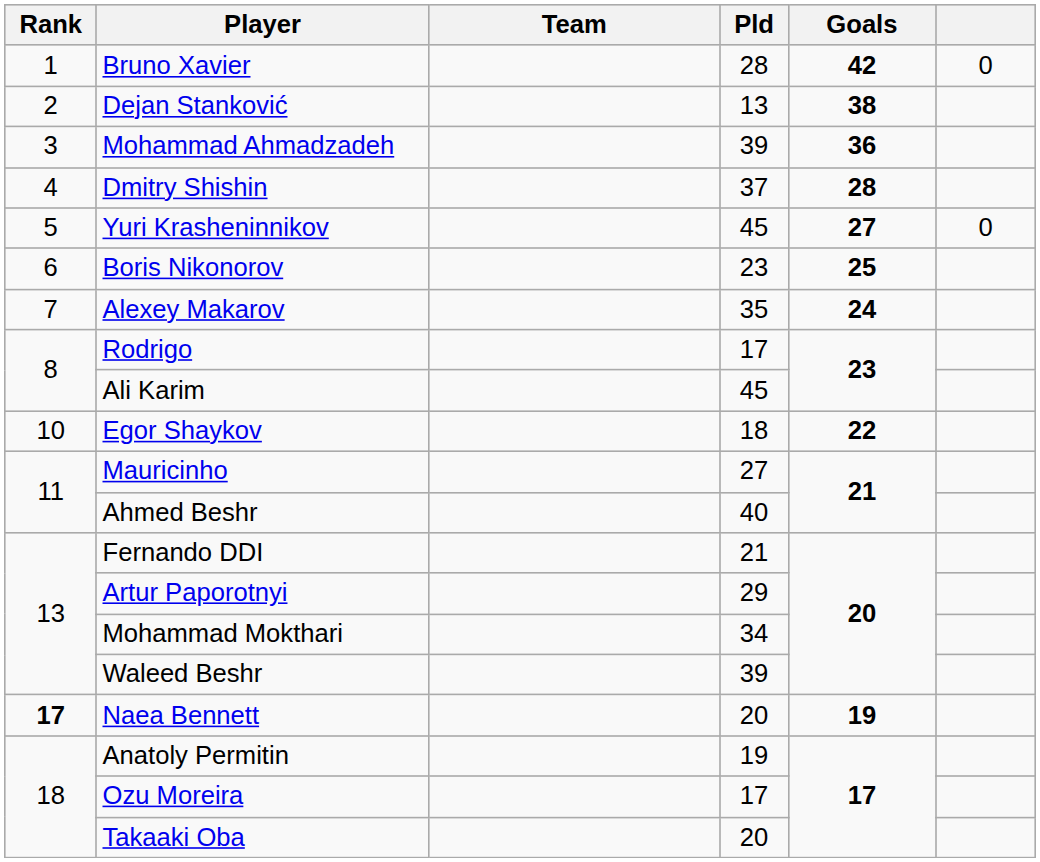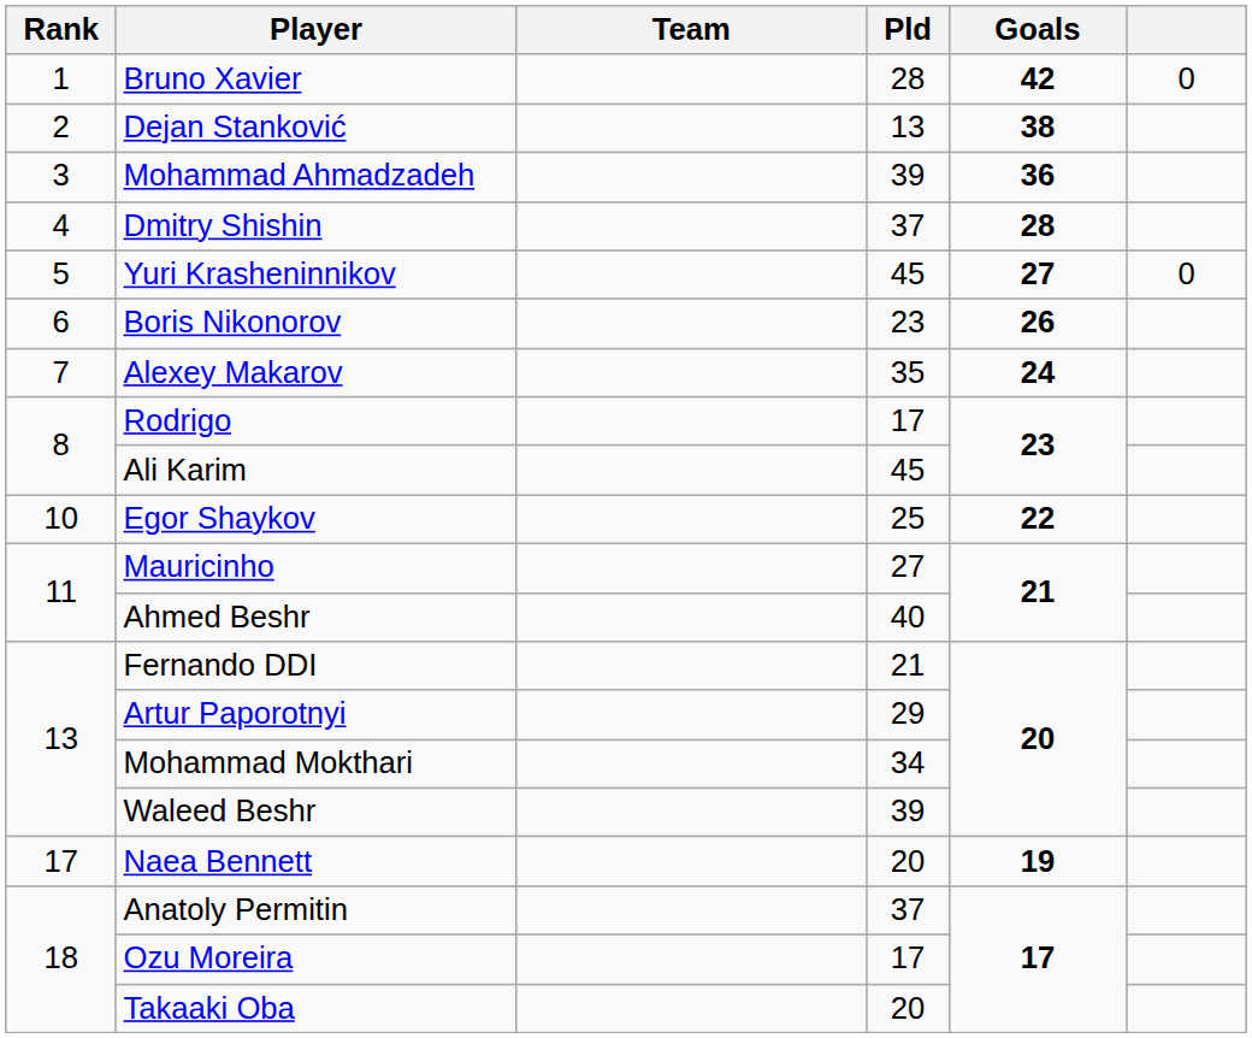Boris Nikonorov | Goals: 25 -> 26
Egor Shaykov | Pld: 18 -> 25
Naea Bennett | Rank: bold -> normal
Anatoly Permitin | Pld: 19 -> 37
